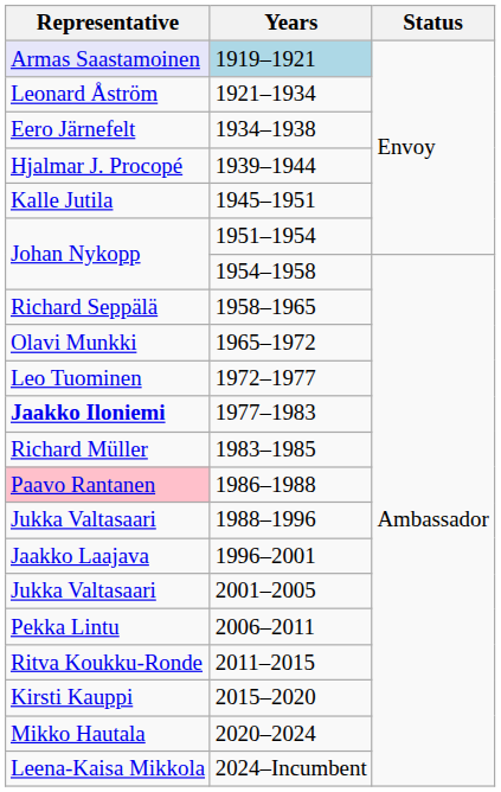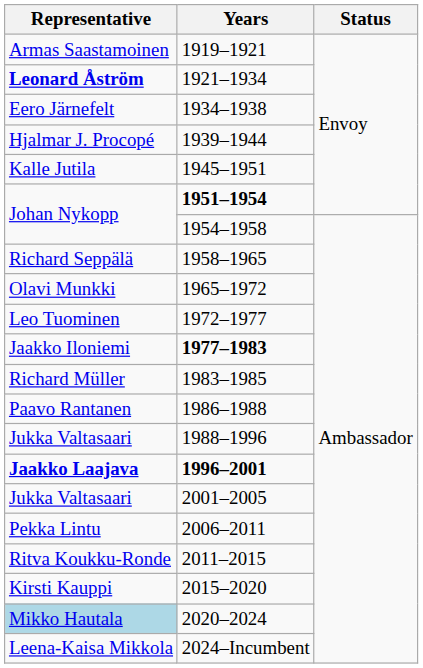Armas Saastamoinen | Representative: lavender background -> no background
Armas Saastamoinen | Years: lightblue background -> no background
Leonard Åström | Representative: normal -> bold
Johan Nykopp / 1951–1954 | Years: normal -> bold
Jaakko Iloniemi | Representative: bold -> normal
Jaakko Iloniemi | Years: normal -> bold
Paavo Rantanen | Representative: pink background -> no background
Jaakko Laajava | Representative: normal -> bold
Jaakko Laajava | Years: normal -> bold
Mikko Hautala | Representative: no background -> lightblue background
